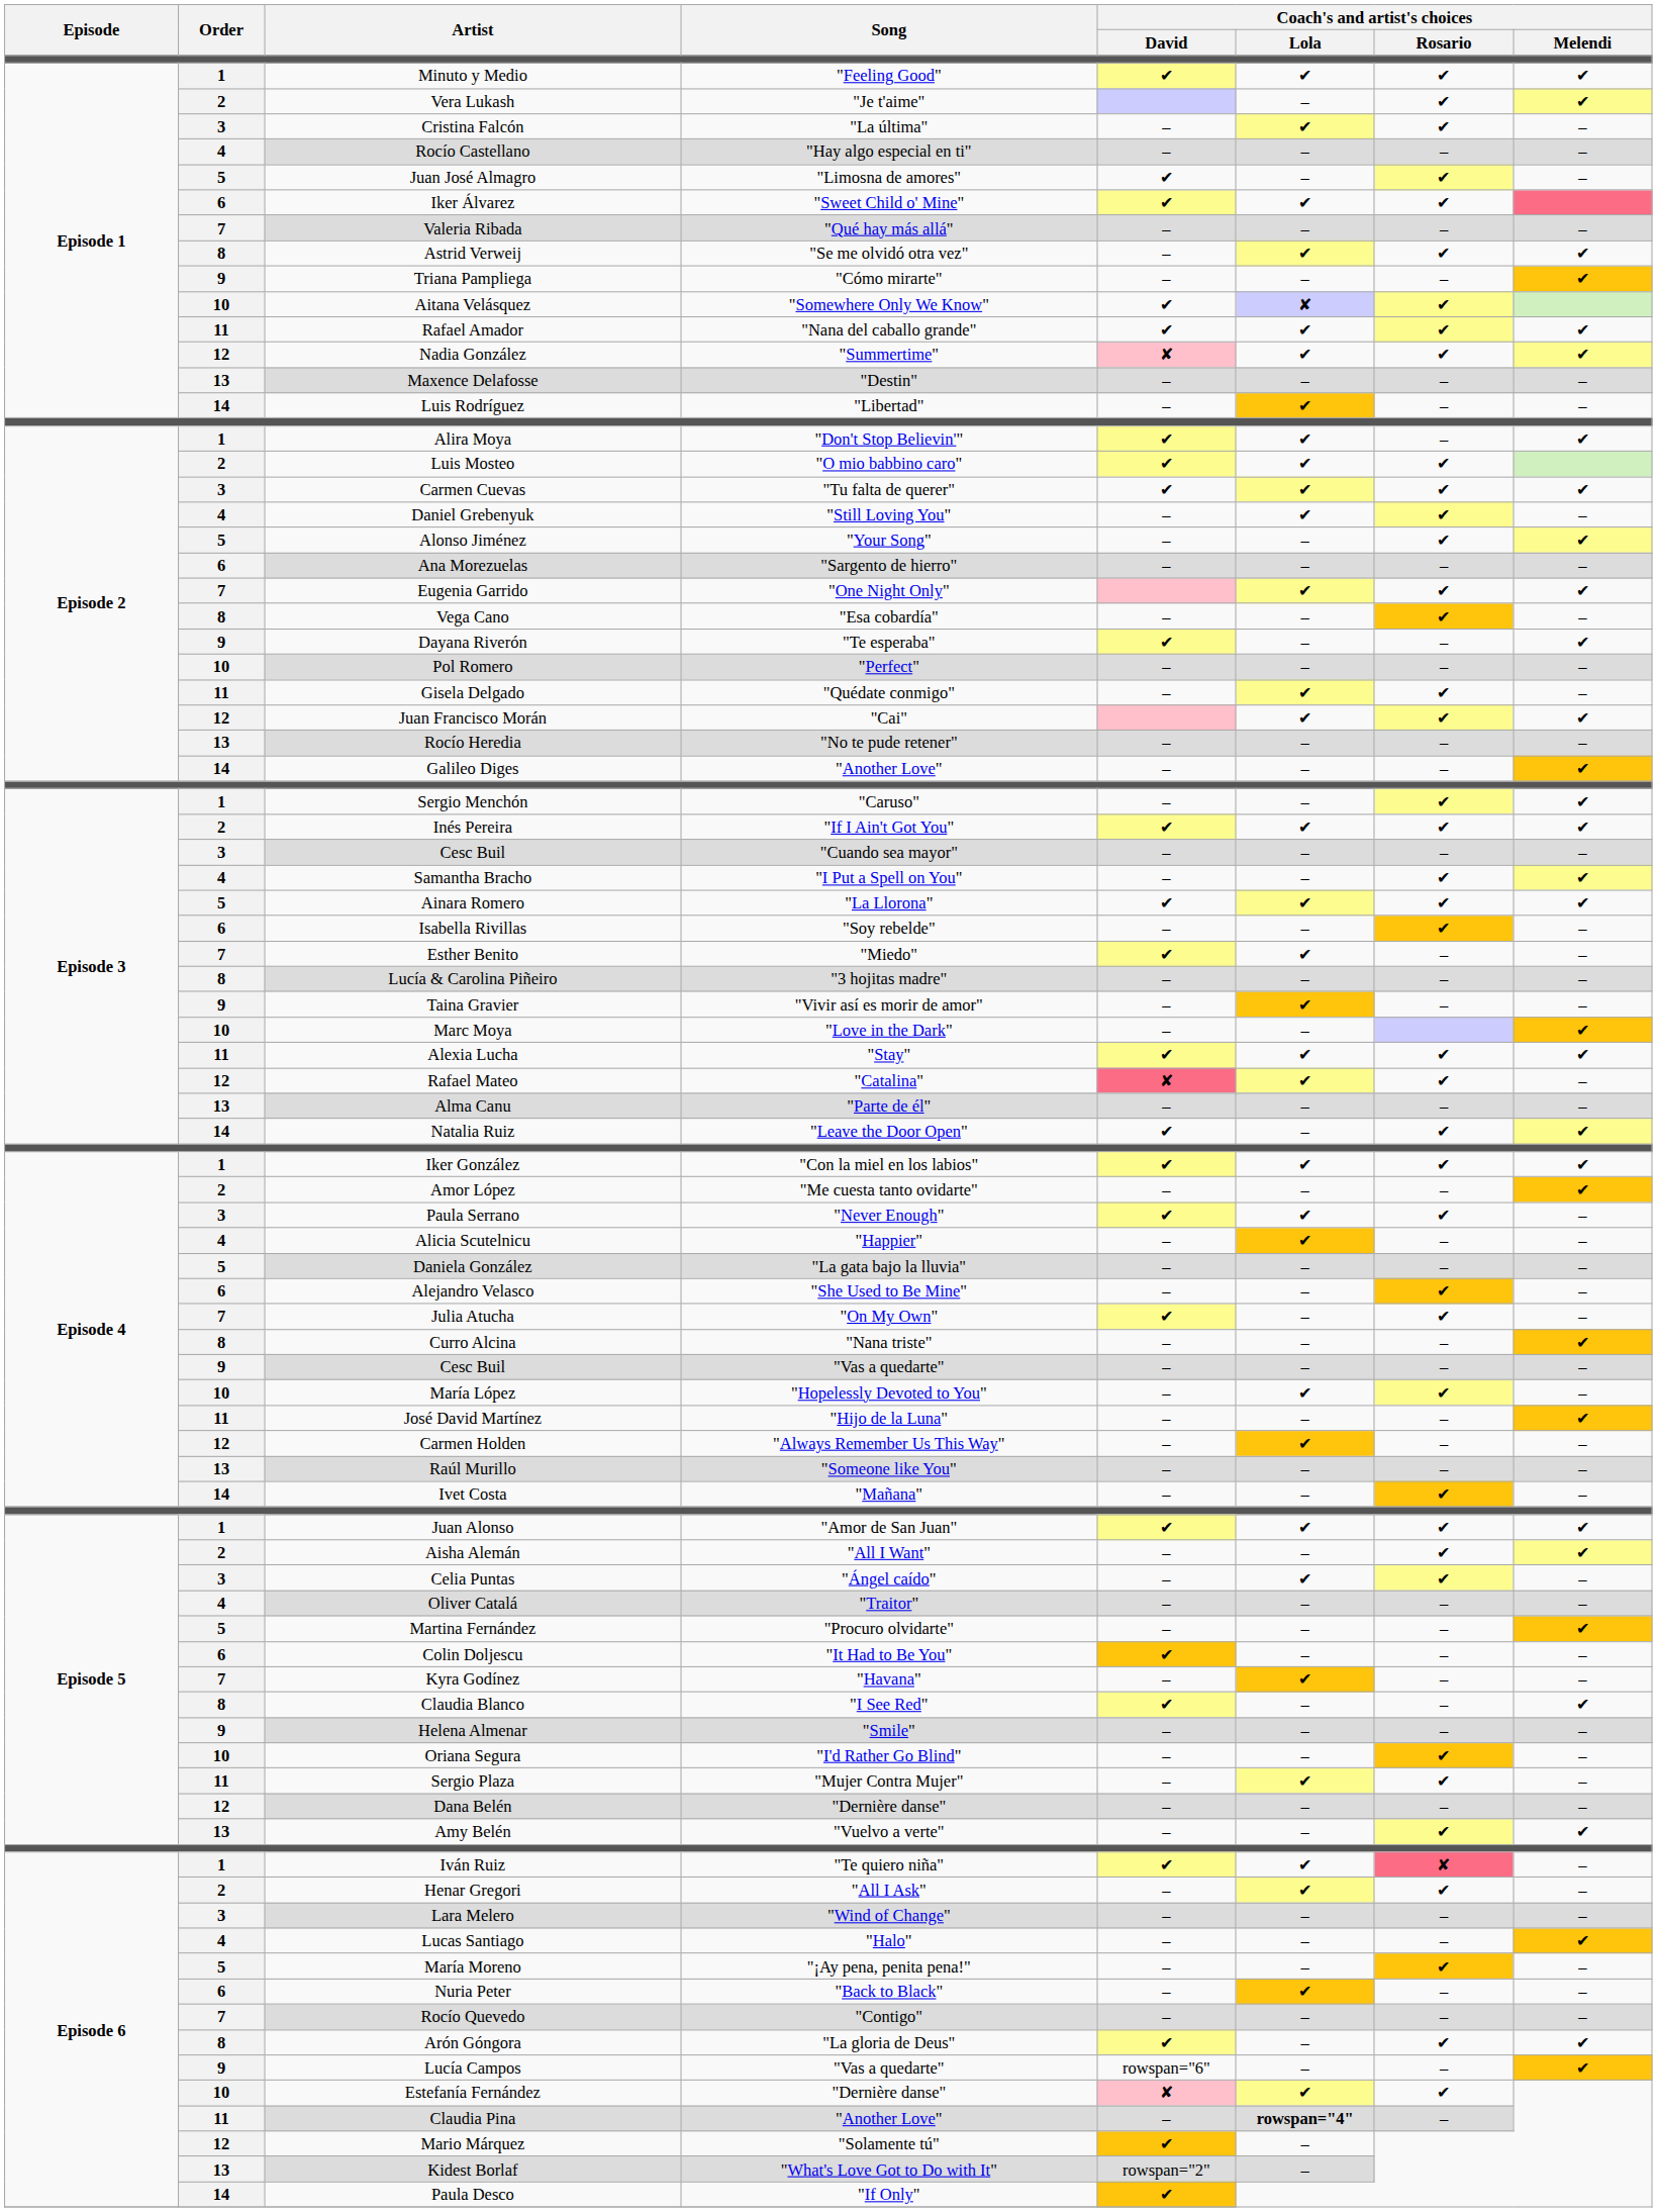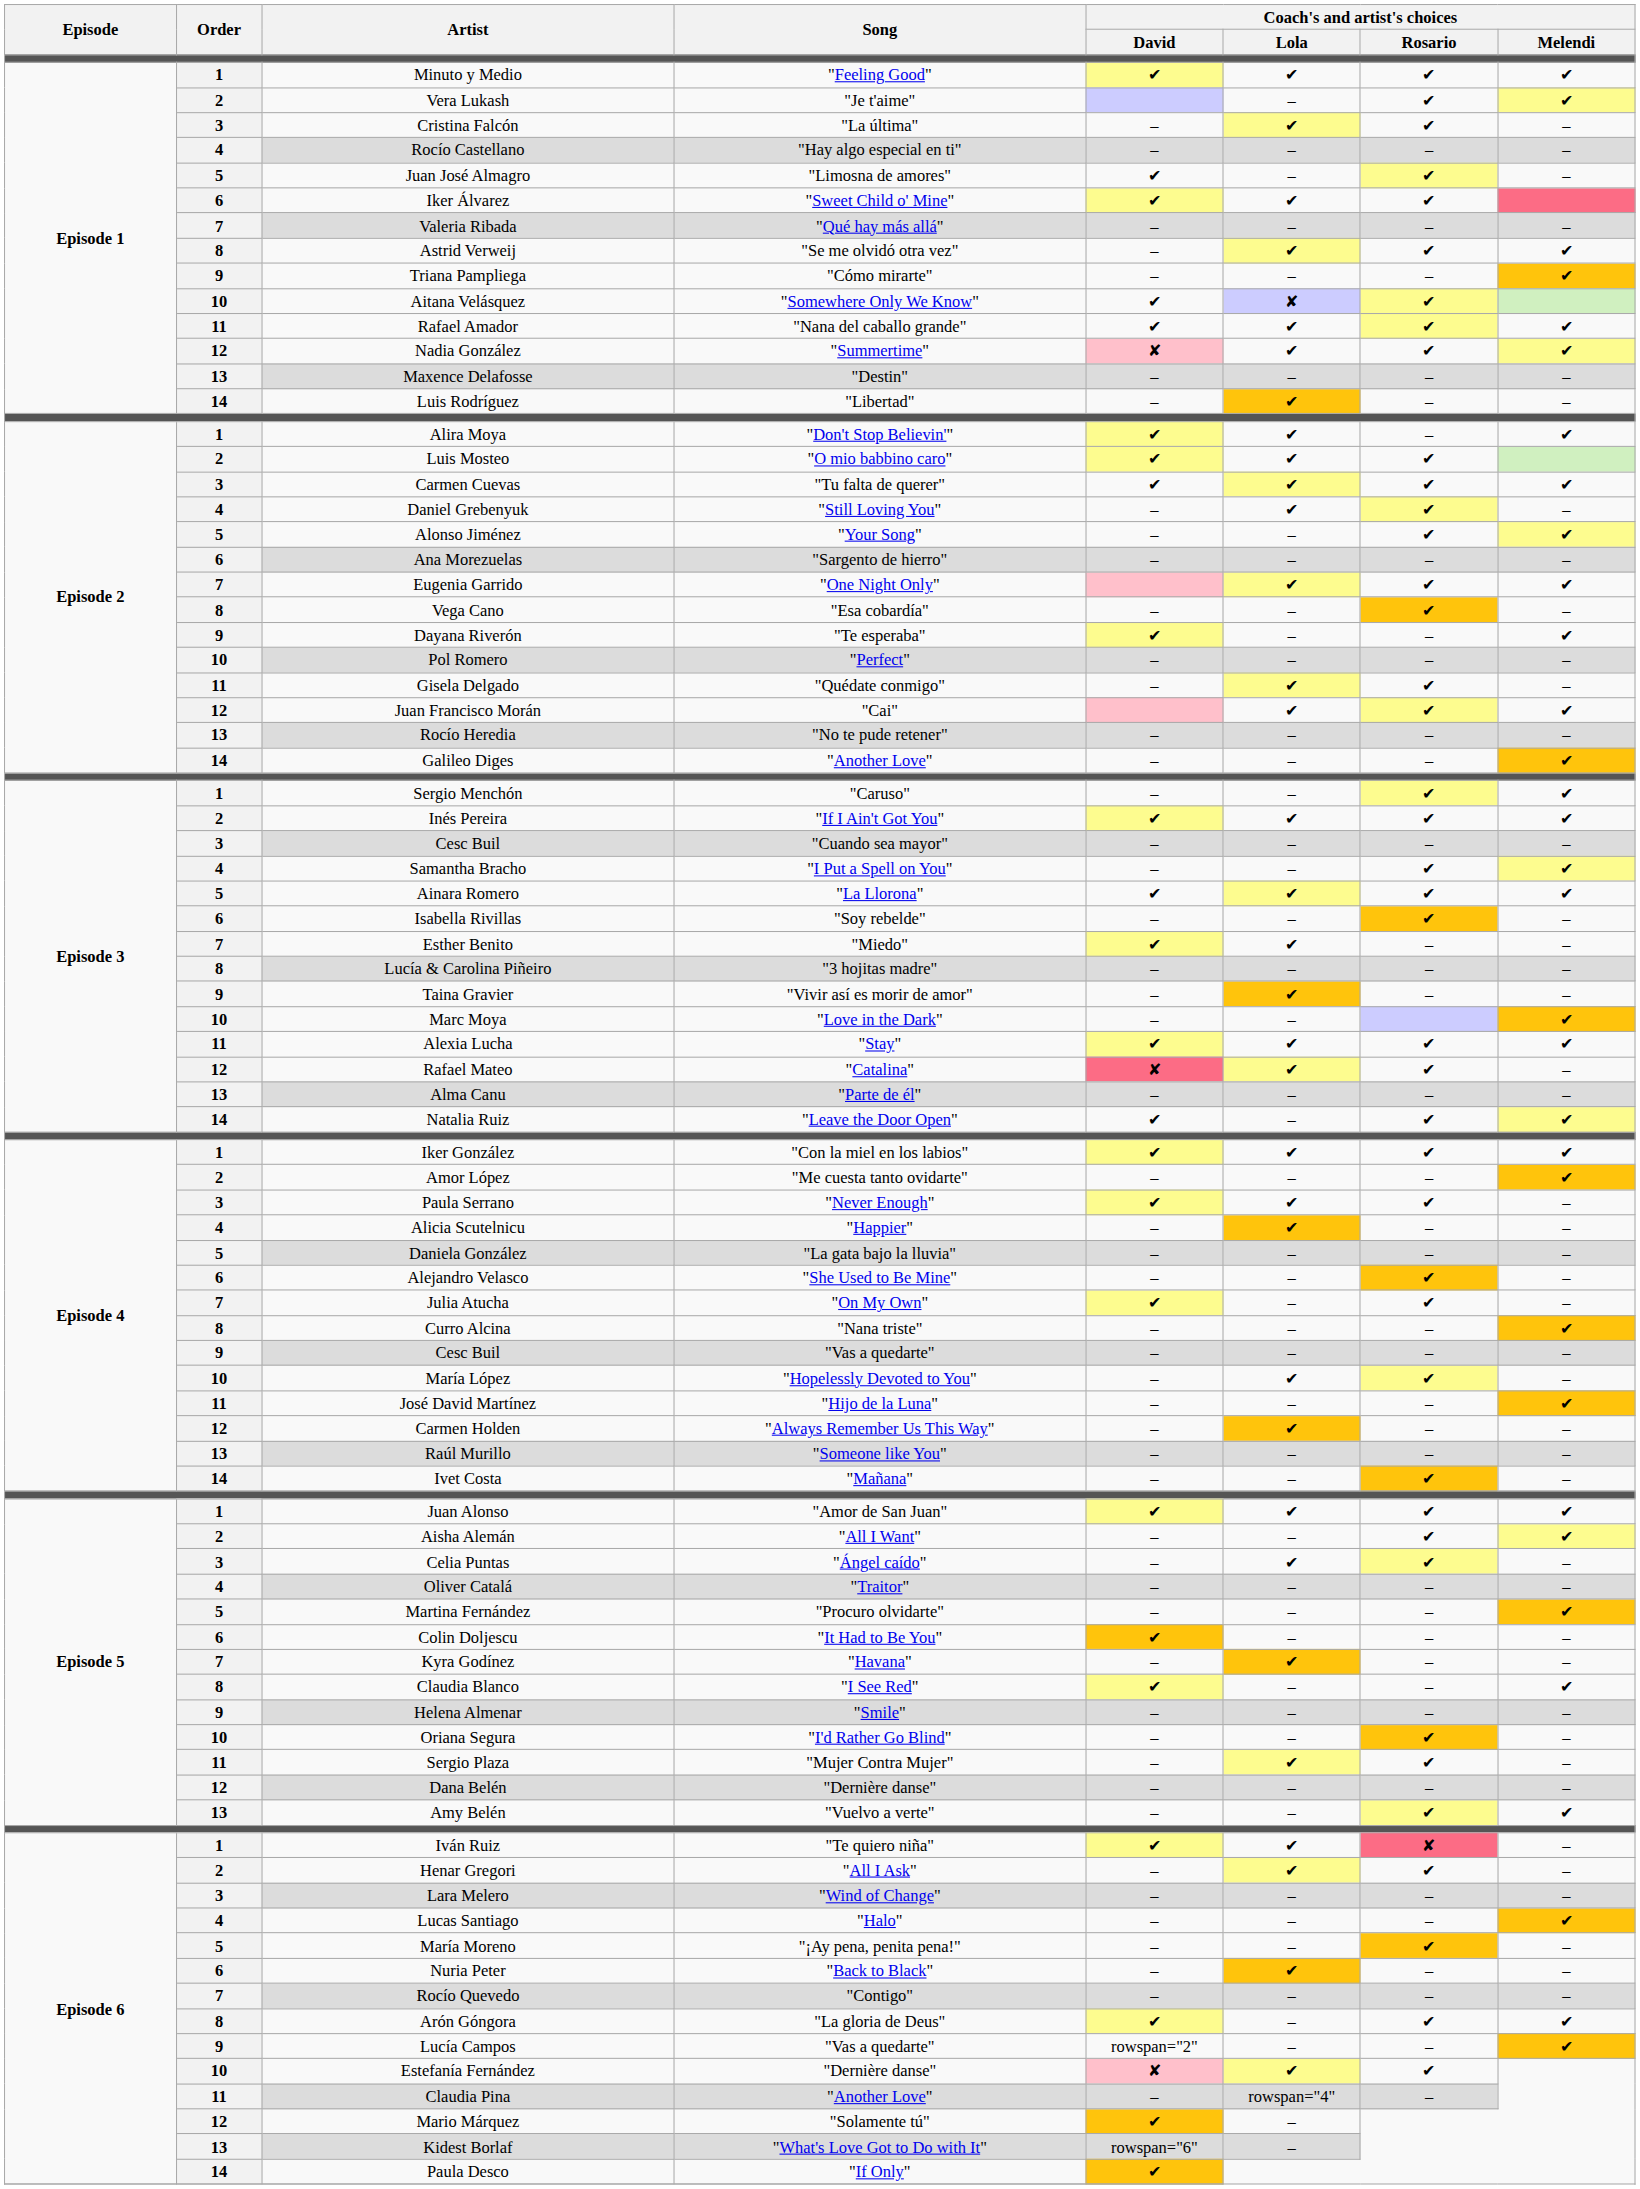Lucía Campos | Coach's and artist's choices / David: rowspan="6" -> rowspan="2"
Claudia Pina | Coach's and artist's choices / Lola: bold -> normal
Kidest Borlaf | Coach's and artist's choices / David: rowspan="2" -> rowspan="6"
